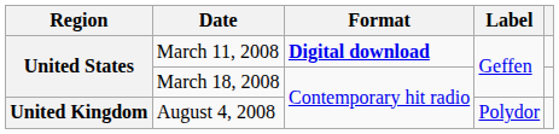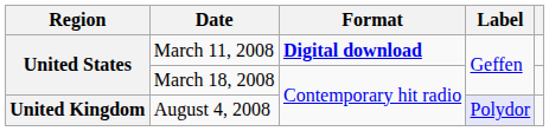August 4, 2008 | Label: no background -> lavender background
